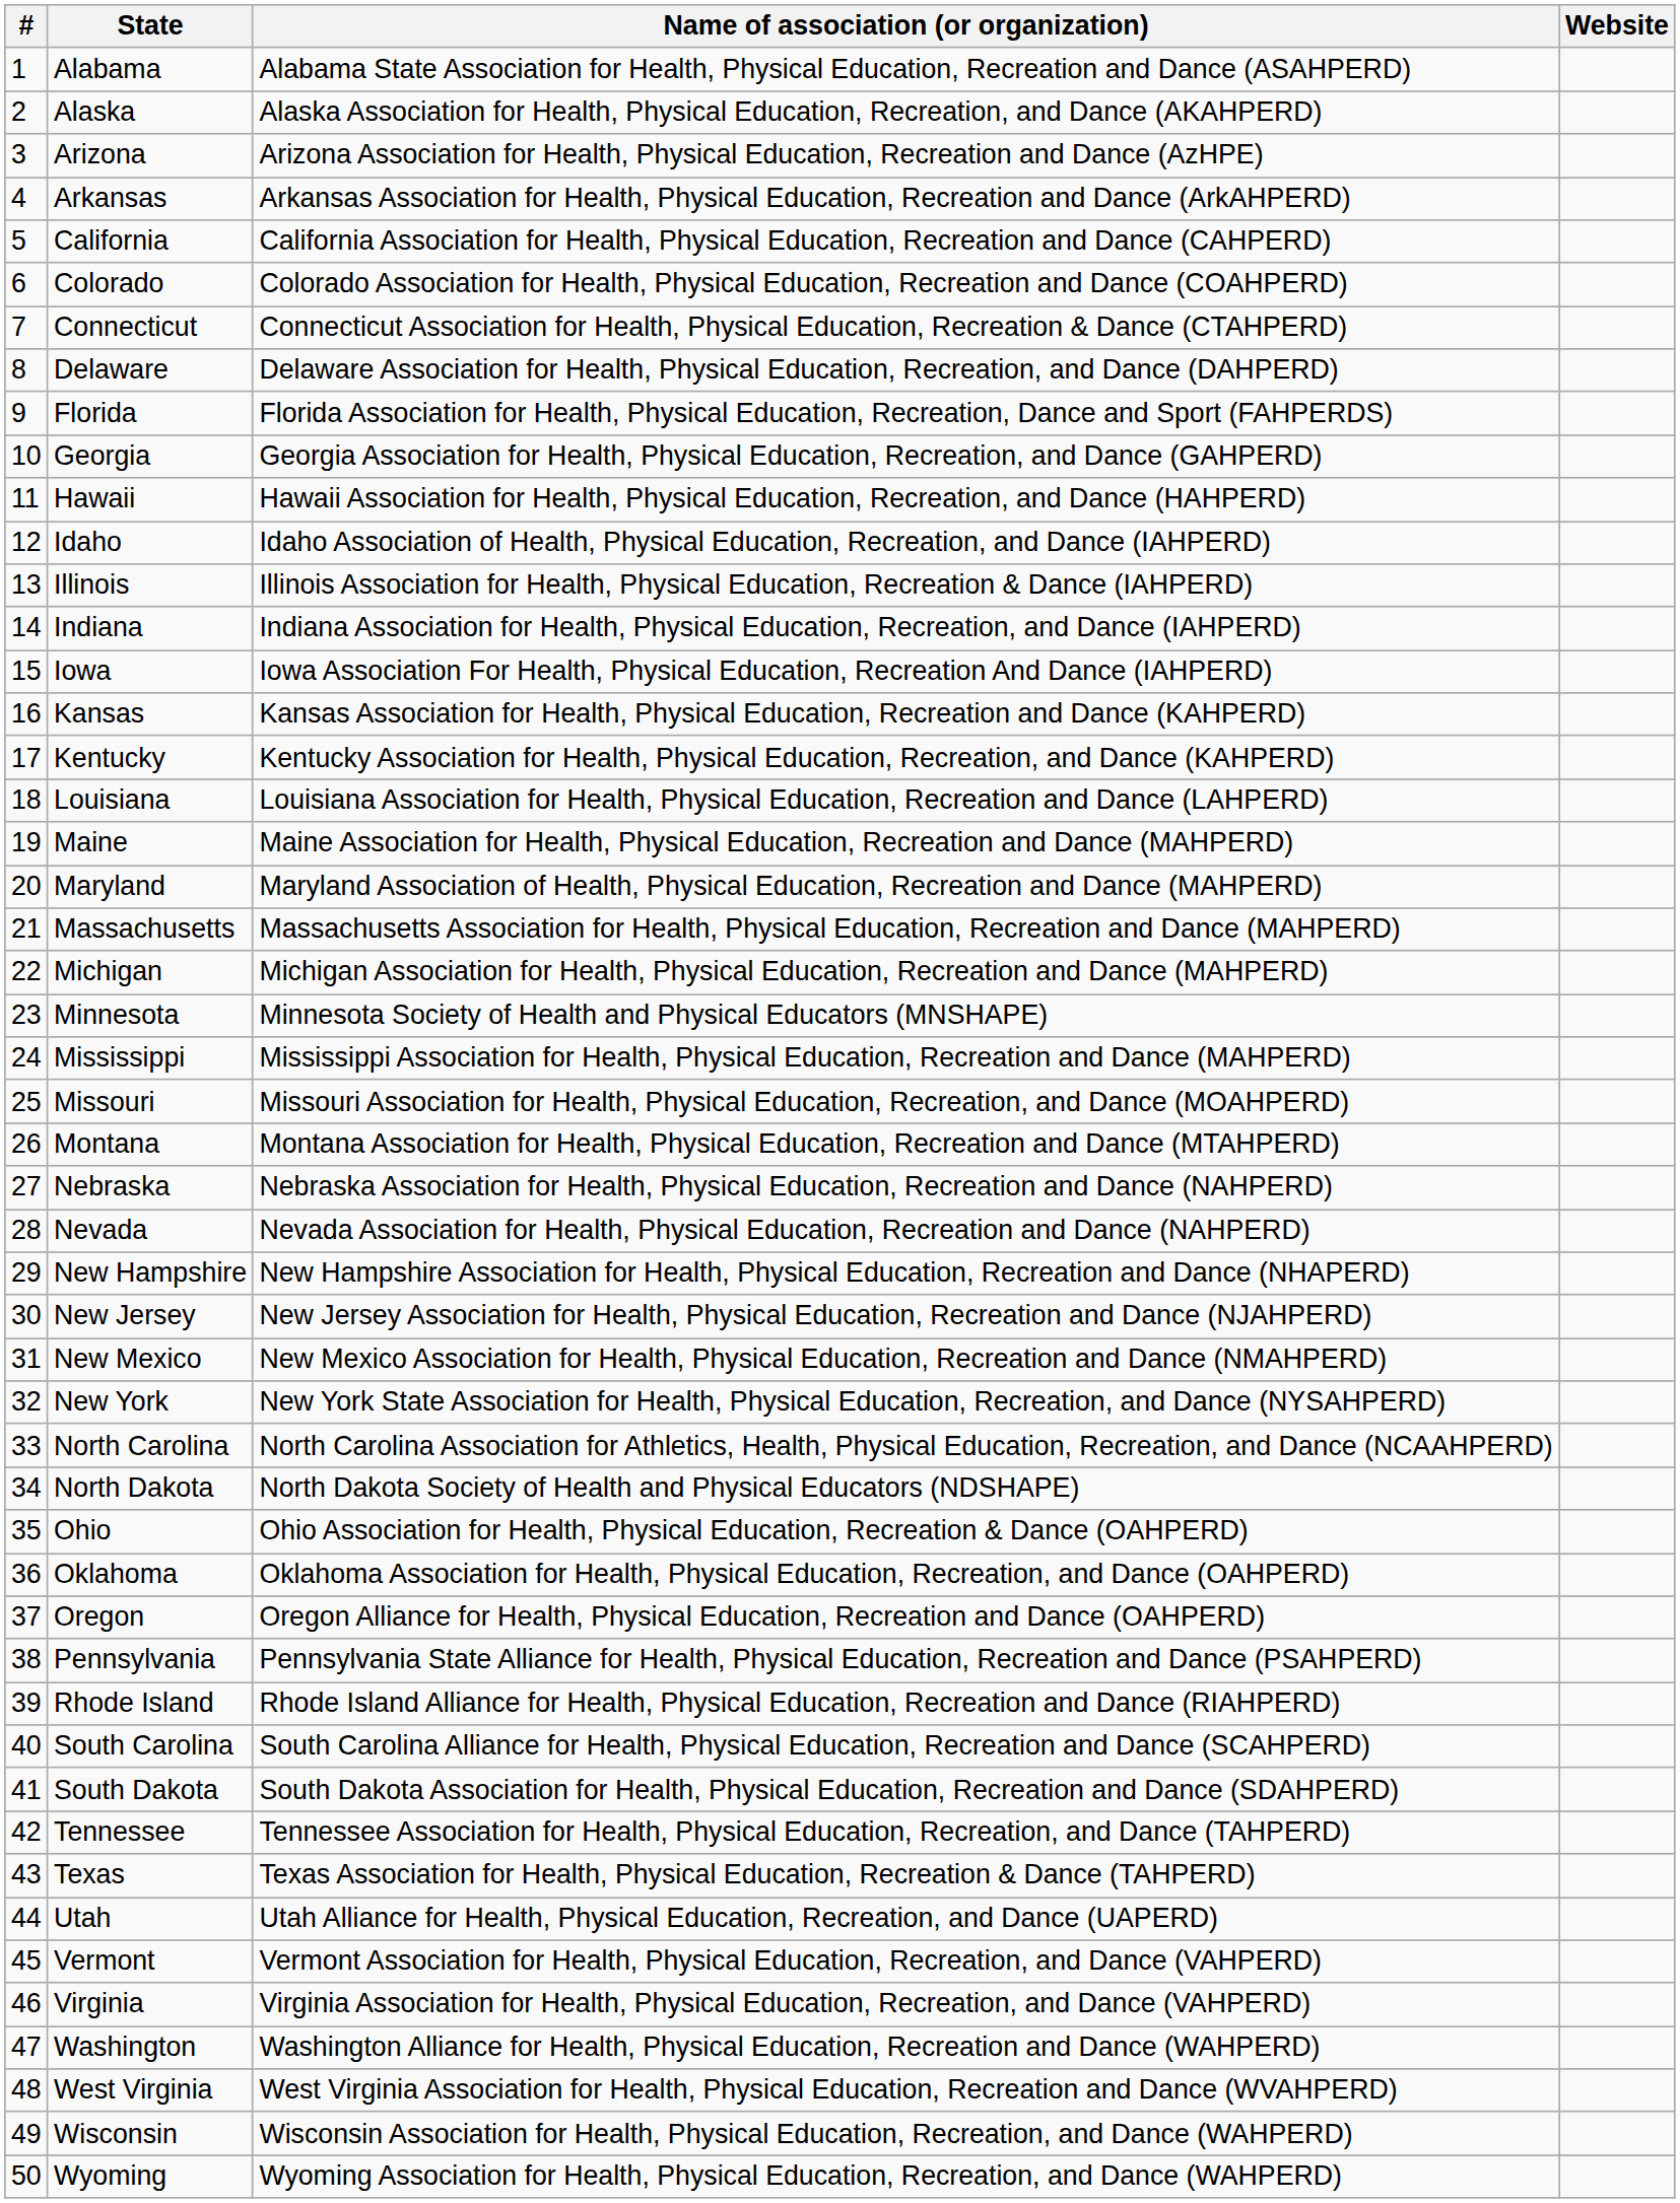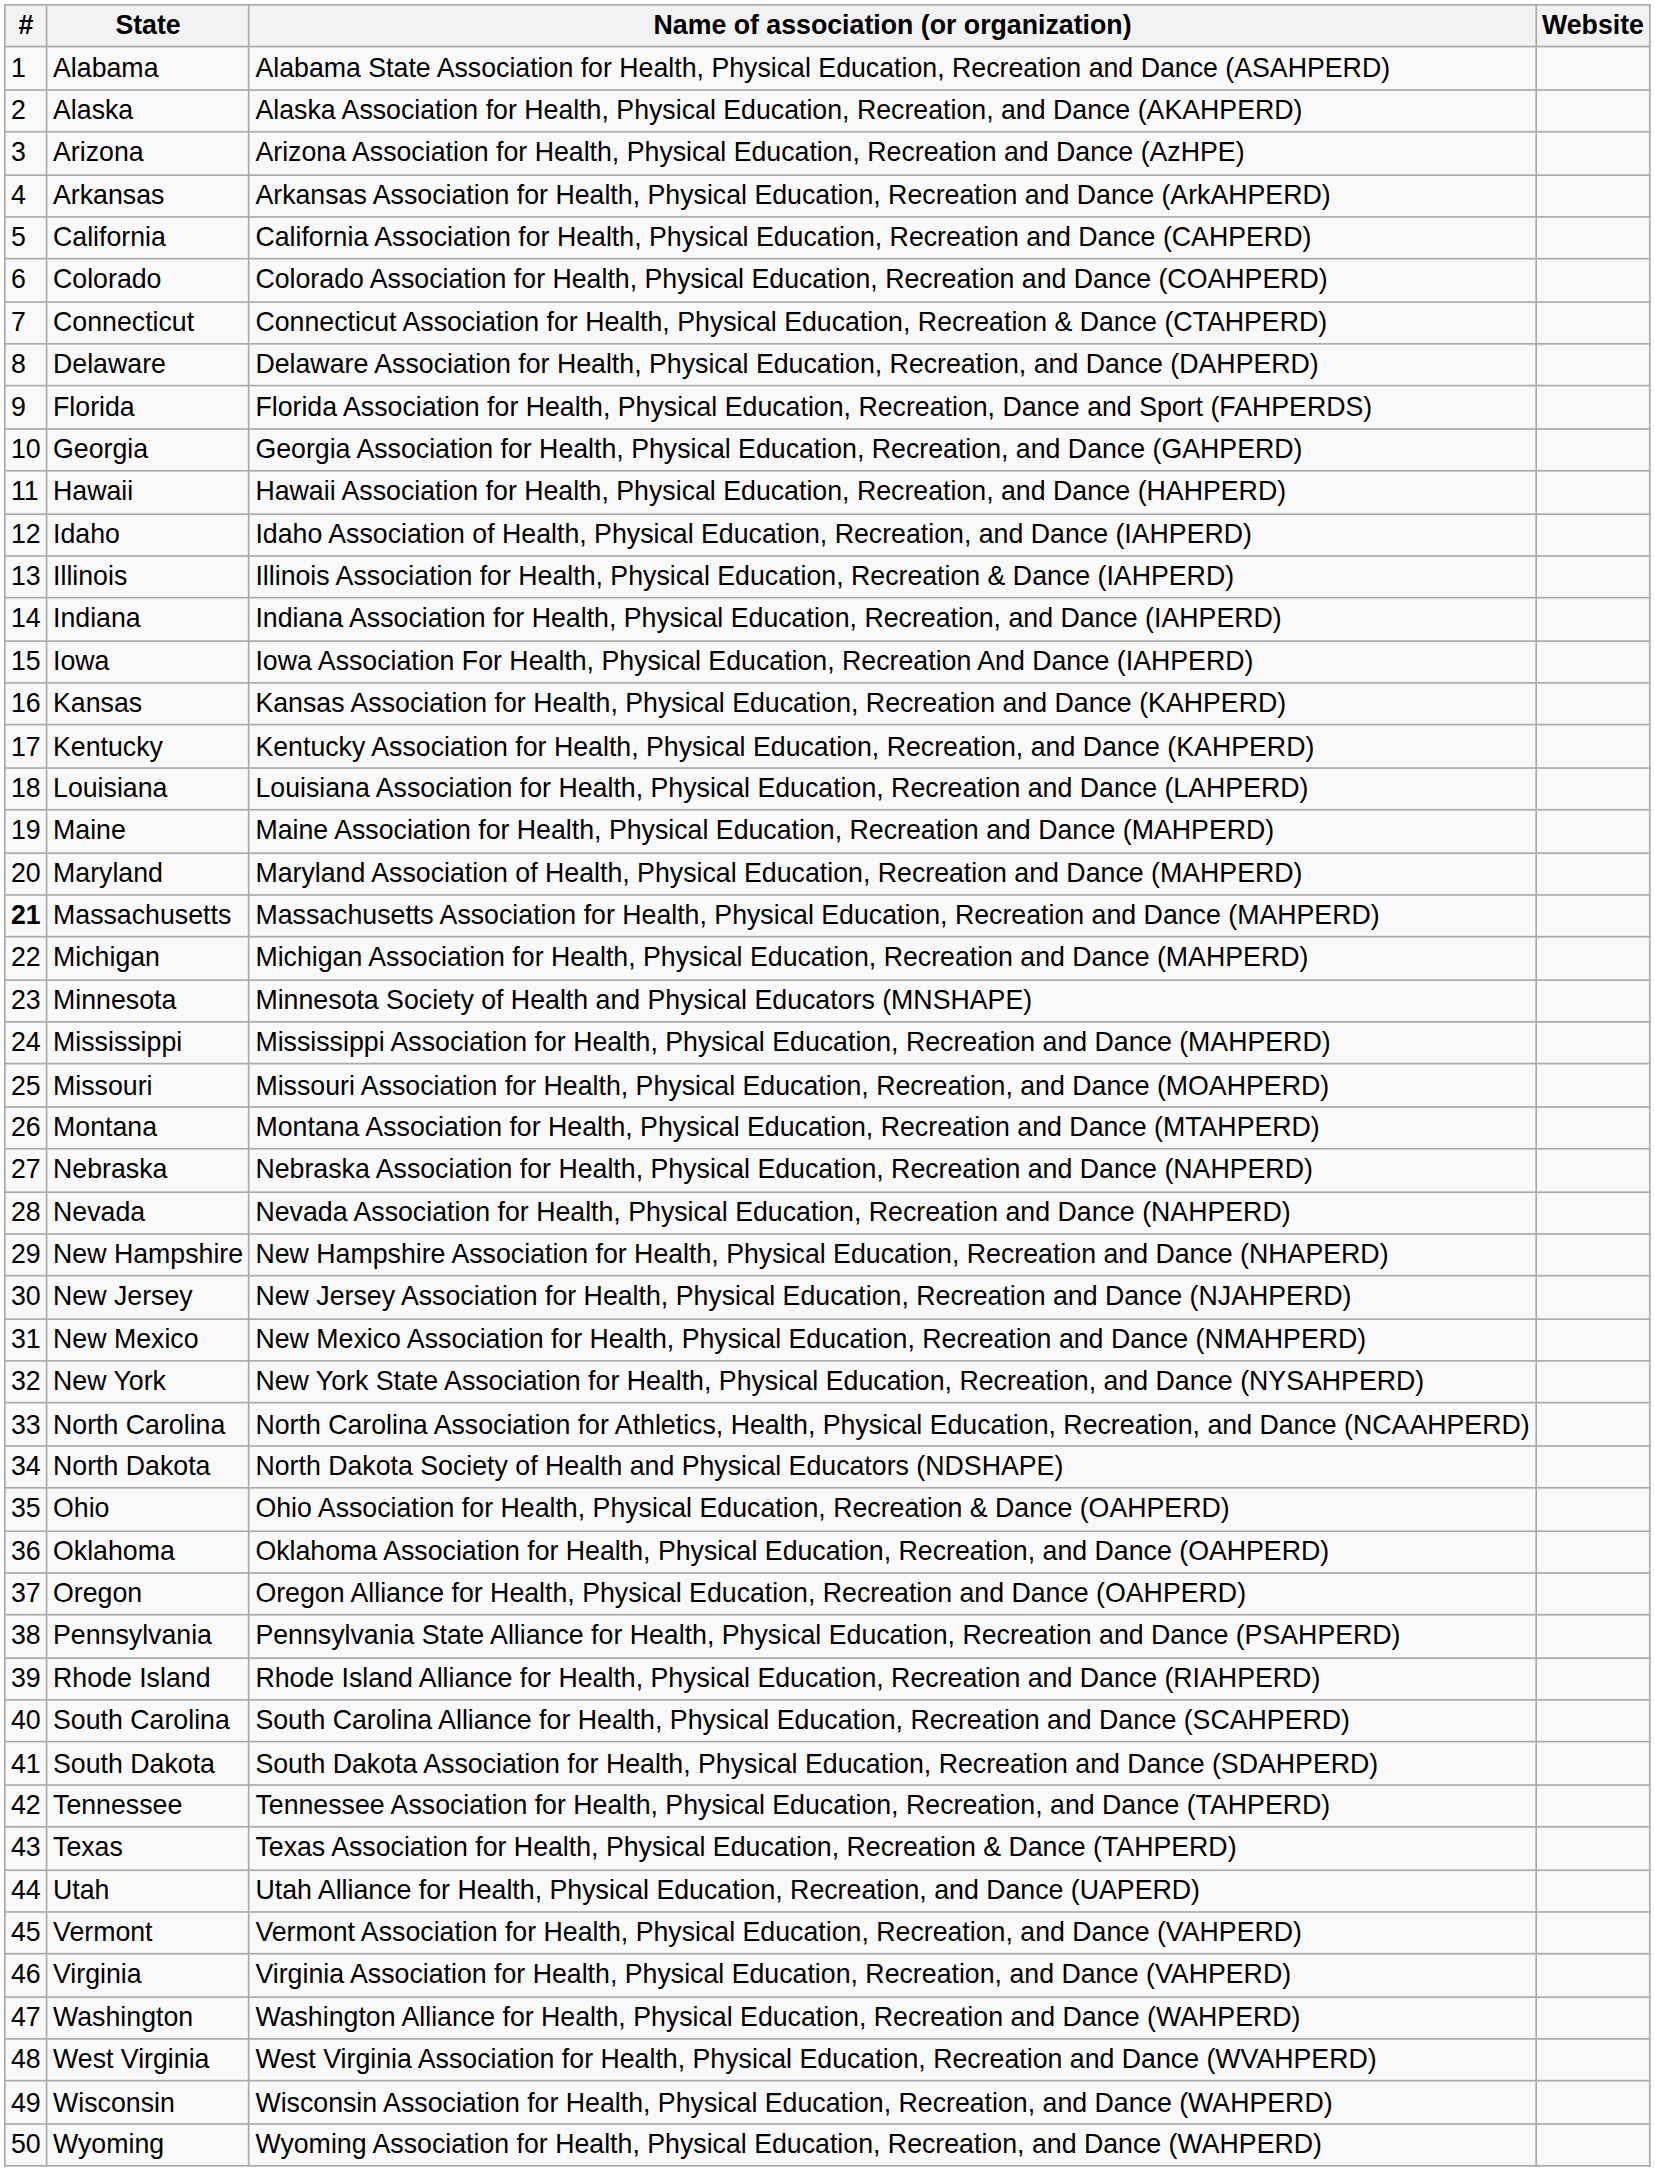Massachusetts | #: normal -> bold
